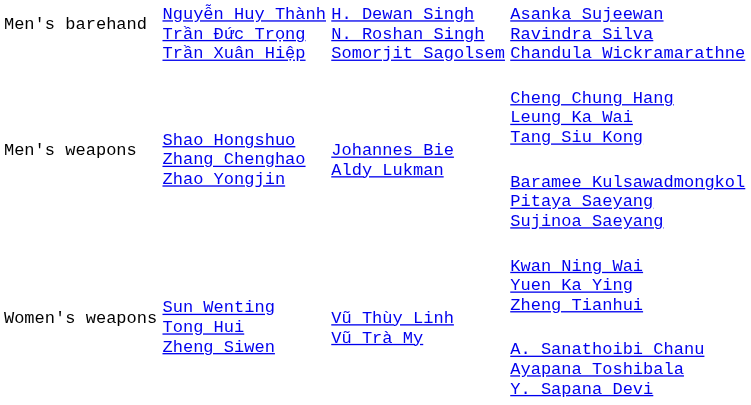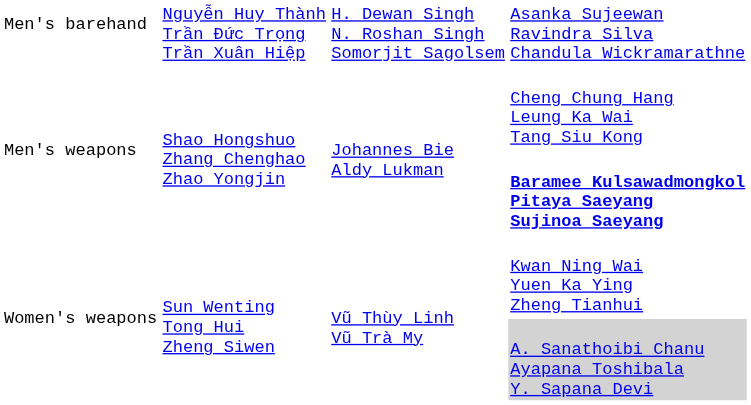Baramee Kulsawadmongkol Pitaya Saeyang Sujinoa Saeyang | column 4: normal -> bold
A. Sanathoibi Chanu Ayapana Toshibala Y. Sapana Devi | column 4: no background -> lightgrey background
